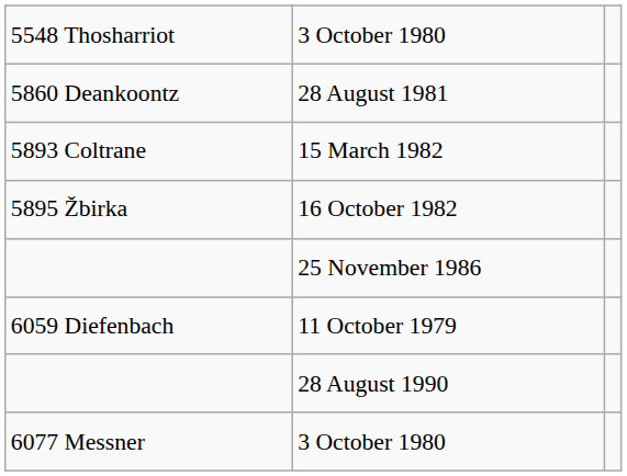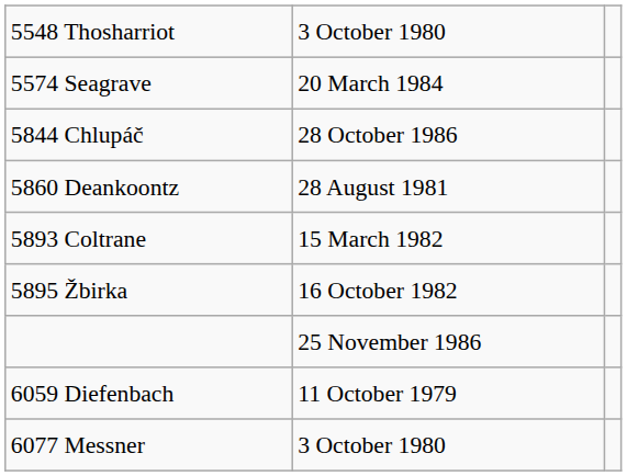+ row: 5574 Seagrave | 20 March 1984
+ row: 5844 Chlupáč | 28 October 1986
- row: 28 August 1990
